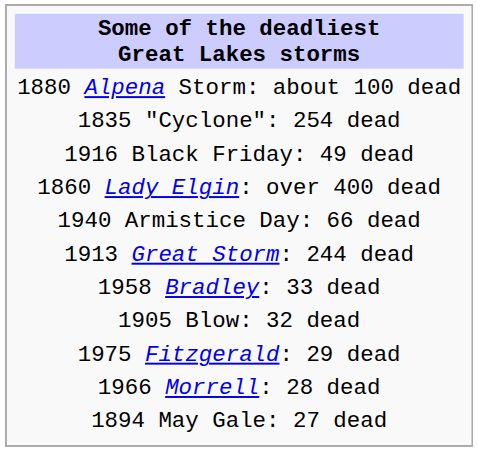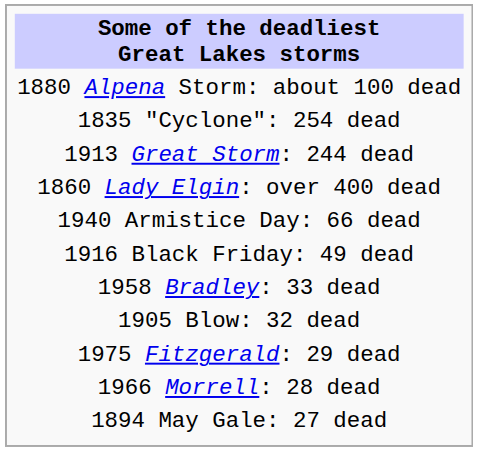row 4 | column 1: 1916 Black Friday: 49 dead -> 1913 Great Storm: 244 dead
row 7 | column 1: 1913 Great Storm: 244 dead -> 1916 Black Friday: 49 dead
